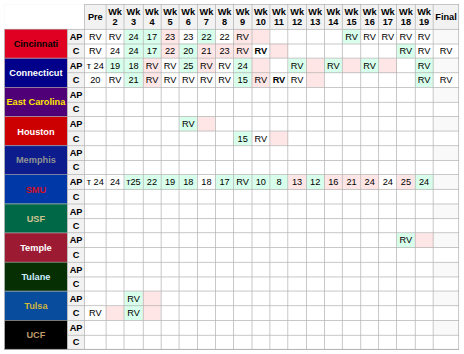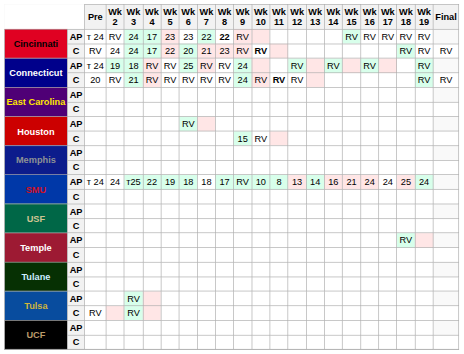Cincinnati / AP | Pre: RV -> т 24
Cincinnati / AP | Wk 8: normal -> bold
Connecticut / C | Wk 9: 15 -> 24
SMU / AP | Wk 13: 12 -> 14
